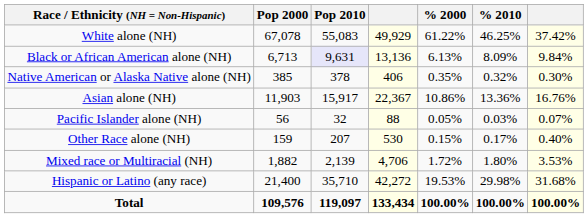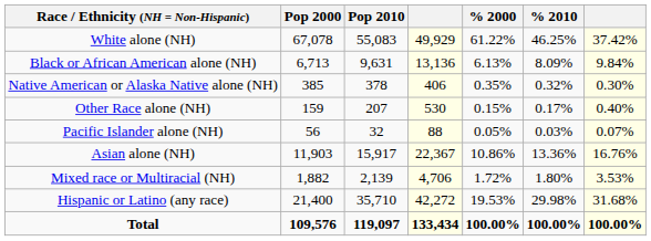Black or African American alone (NH) | Pop 2010: lavender background -> no background
rows swapped: Asian alone (NH) <-> Other Race alone (NH)
